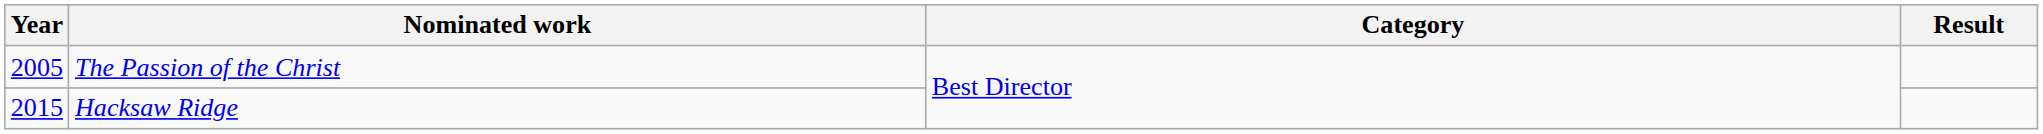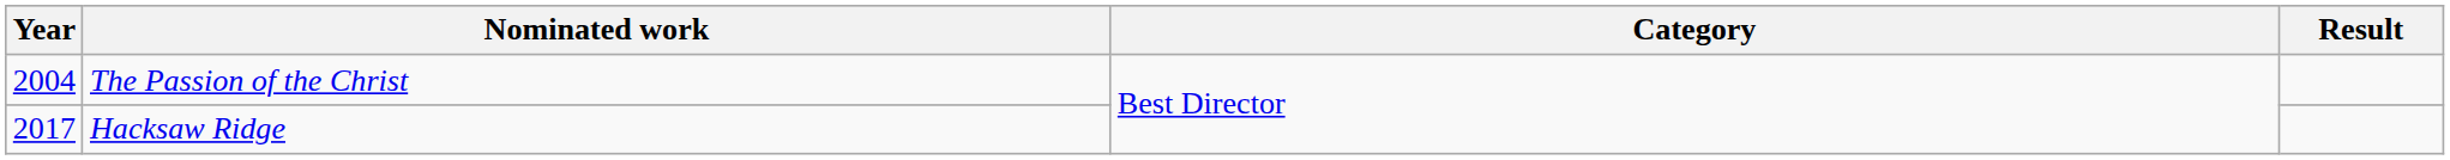The Passion of the Christ | Year: 2005 -> 2004
Hacksaw Ridge | Year: 2015 -> 2017
